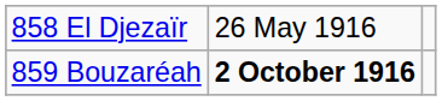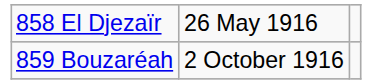859 Bouzaréah | column 2: bold -> normal
